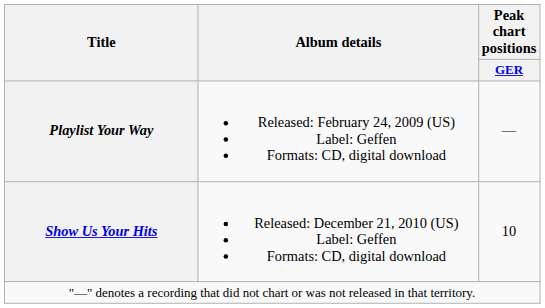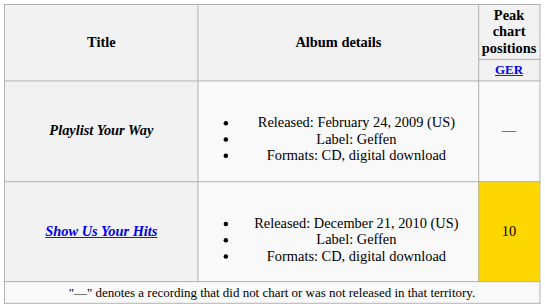Show Us Your Hits | Peak chart positions / GER: no background -> gold background
